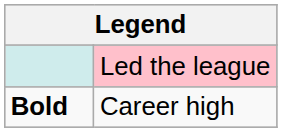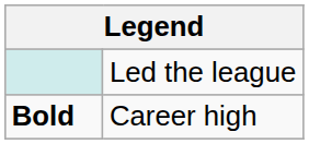row 2 | column 2: pink background -> no background
